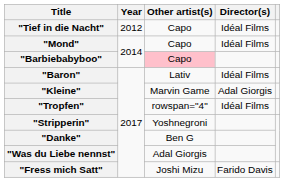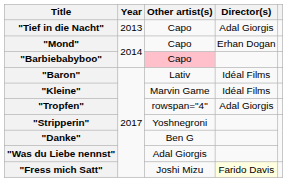"Tief in die Nacht" | Year: 2012 -> 2013
"Tief in die Nacht" | Director(s): Idéal Films -> Adal Giorgis
"Mond" | Director(s): Idéal Films -> Erhan Dogan
"Kleine" | Director(s): Adal Giorgis -> Idéal Films
"Tropfen" | Director(s): Idéal Films -> Adal Giorgis
"Fress mich Satt" | Director(s): no background -> lightyellow background
